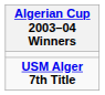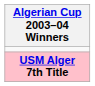row 3 | column 1: no background -> pink background
